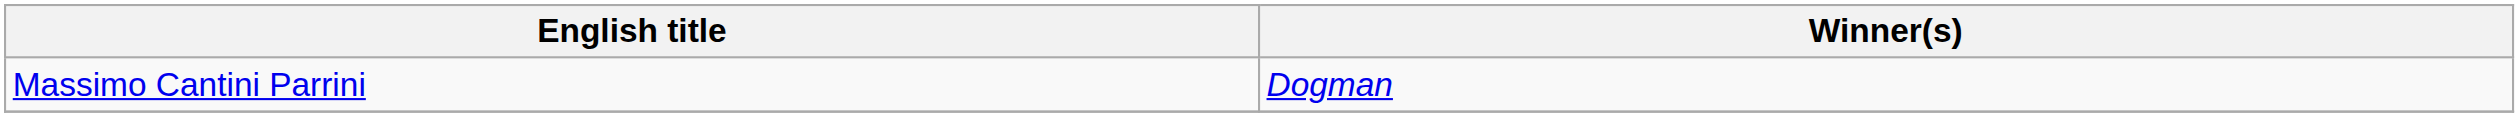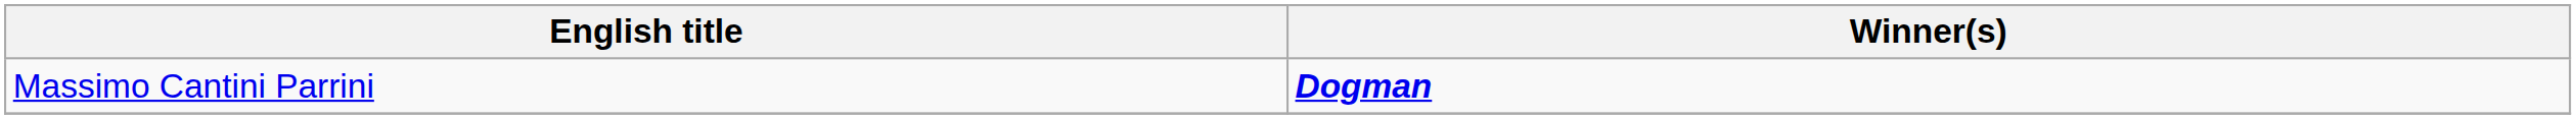Massimo Cantini Parrini | Winner(s): normal -> bold
